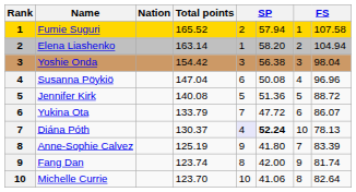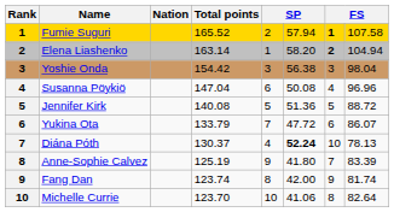Fumie Suguri | column 7: normal -> bold
Elena Liashenko | column 7: normal -> bold
Diána Póth | column 5: lavender background -> no background
